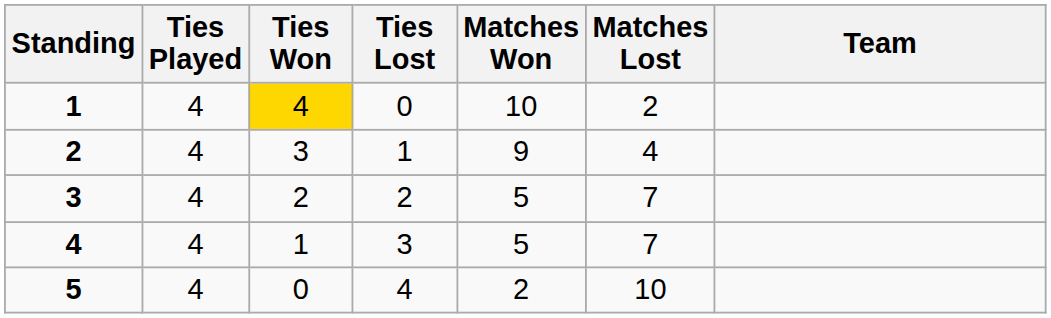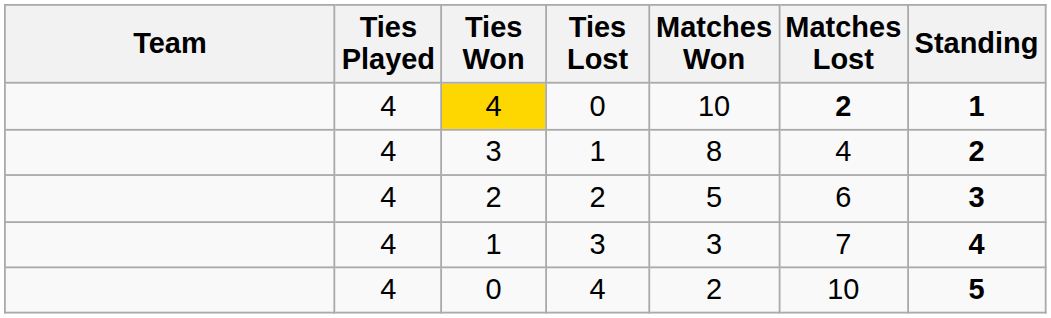columns swapped: Team <-> Standing
row 2 | Matches Lost: normal -> bold
row 3 | Matches Won: 9 -> 8
row 4 | Matches Lost: 7 -> 6
row 5 | Matches Won: 5 -> 3
